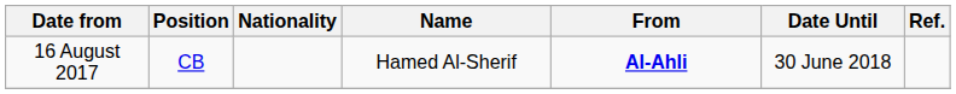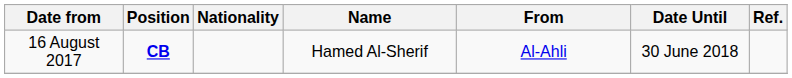16 August 2017 | Position: normal -> bold
16 August 2017 | From: bold -> normal
